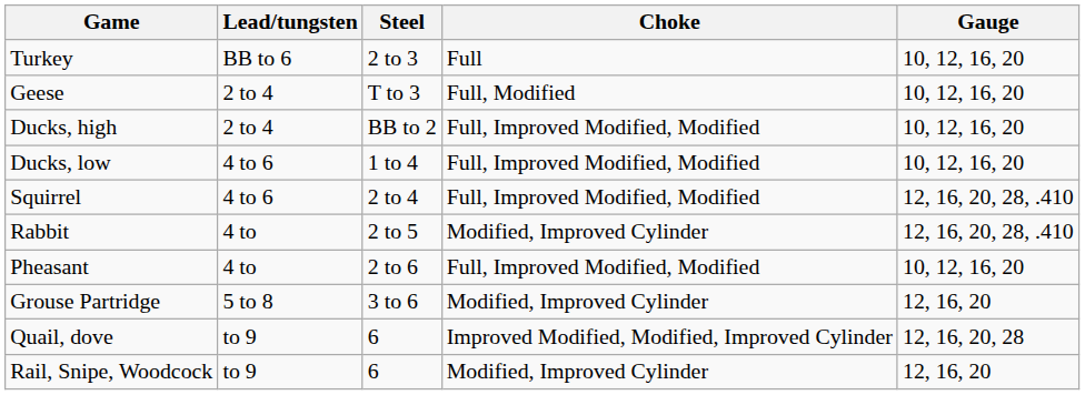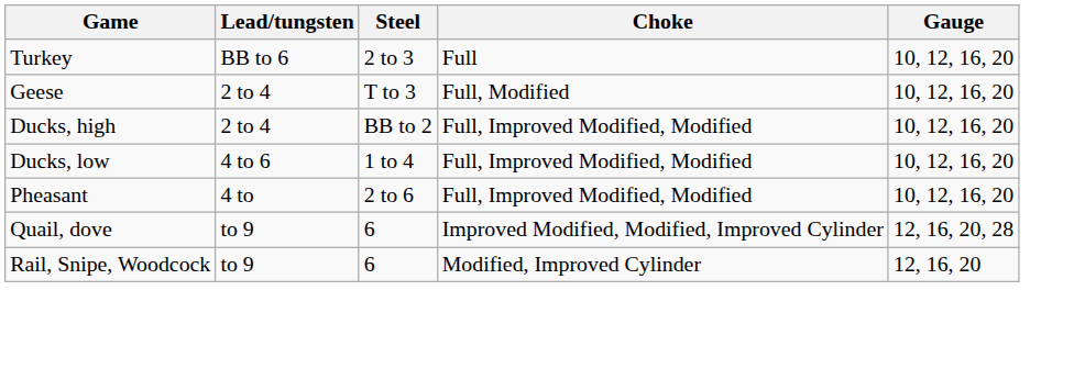- row: Squirrel | 4 to 6 | 2 to 4 | Full, Improved Modified, Modified | 12, 16, 20, 28, .410
- row: Rabbit | 4 to | 2 to 5 | Modified, Improved Cylinder | 12, 16, 20, 28, .410
- row: Grouse Partridge | 5 to 8 | 3 to 6 | Modified, Improved Cylinder | 12, 16, 20
